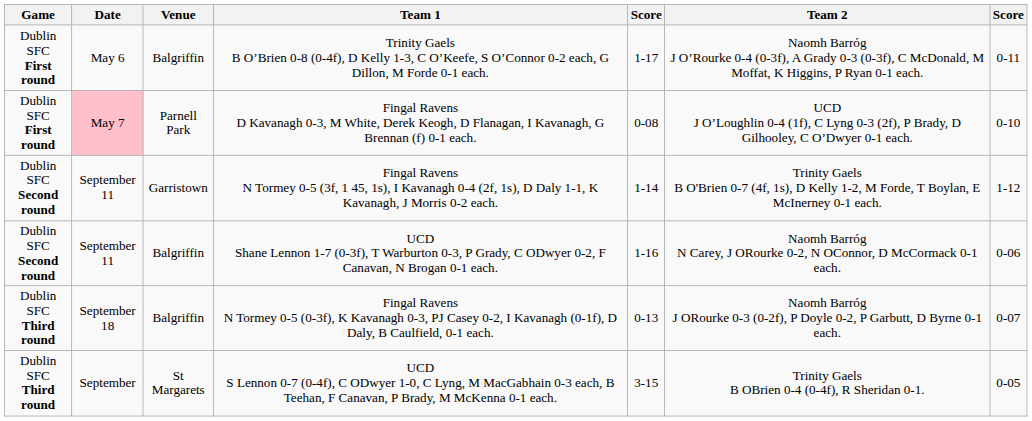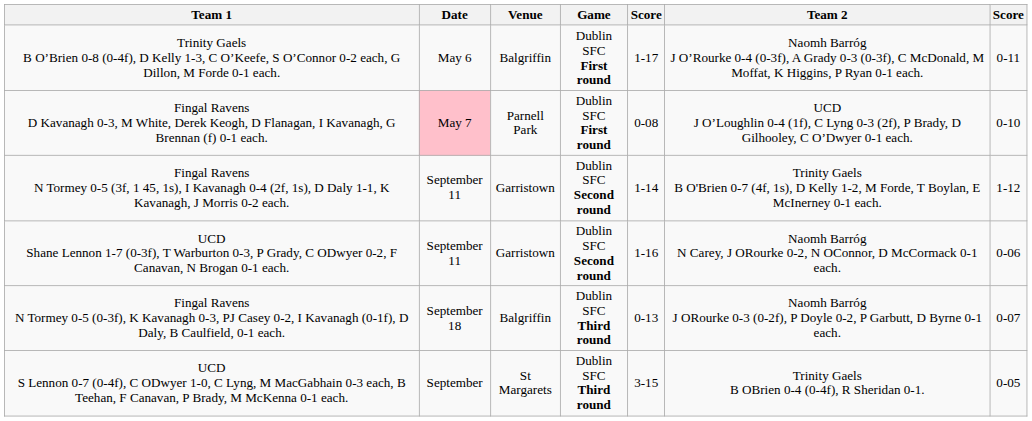columns swapped: Game <-> Team 1
row 5 | Venue: Balgriffin -> Garristown
